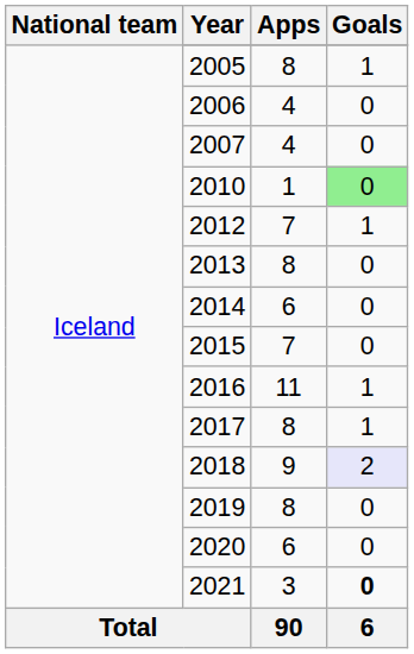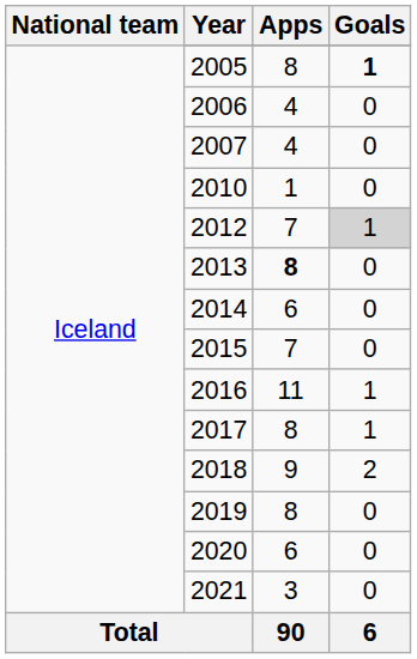2005 | Goals: normal -> bold
2010 | Goals: lightgreen background -> no background
2012 | Goals: no background -> lightgrey background
2013 | Apps: normal -> bold
2018 | Goals: lavender background -> no background
2021 | Goals: bold -> normal
